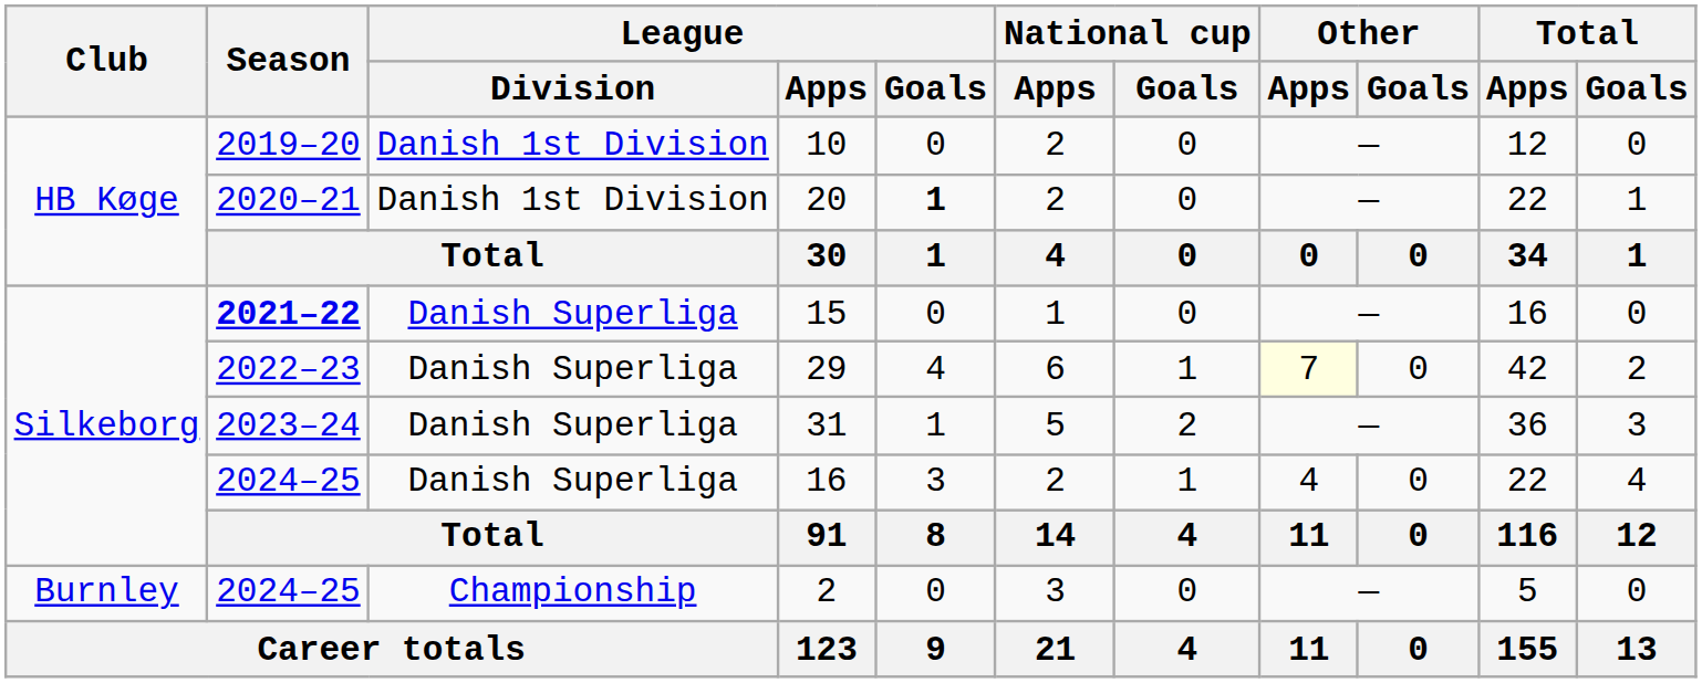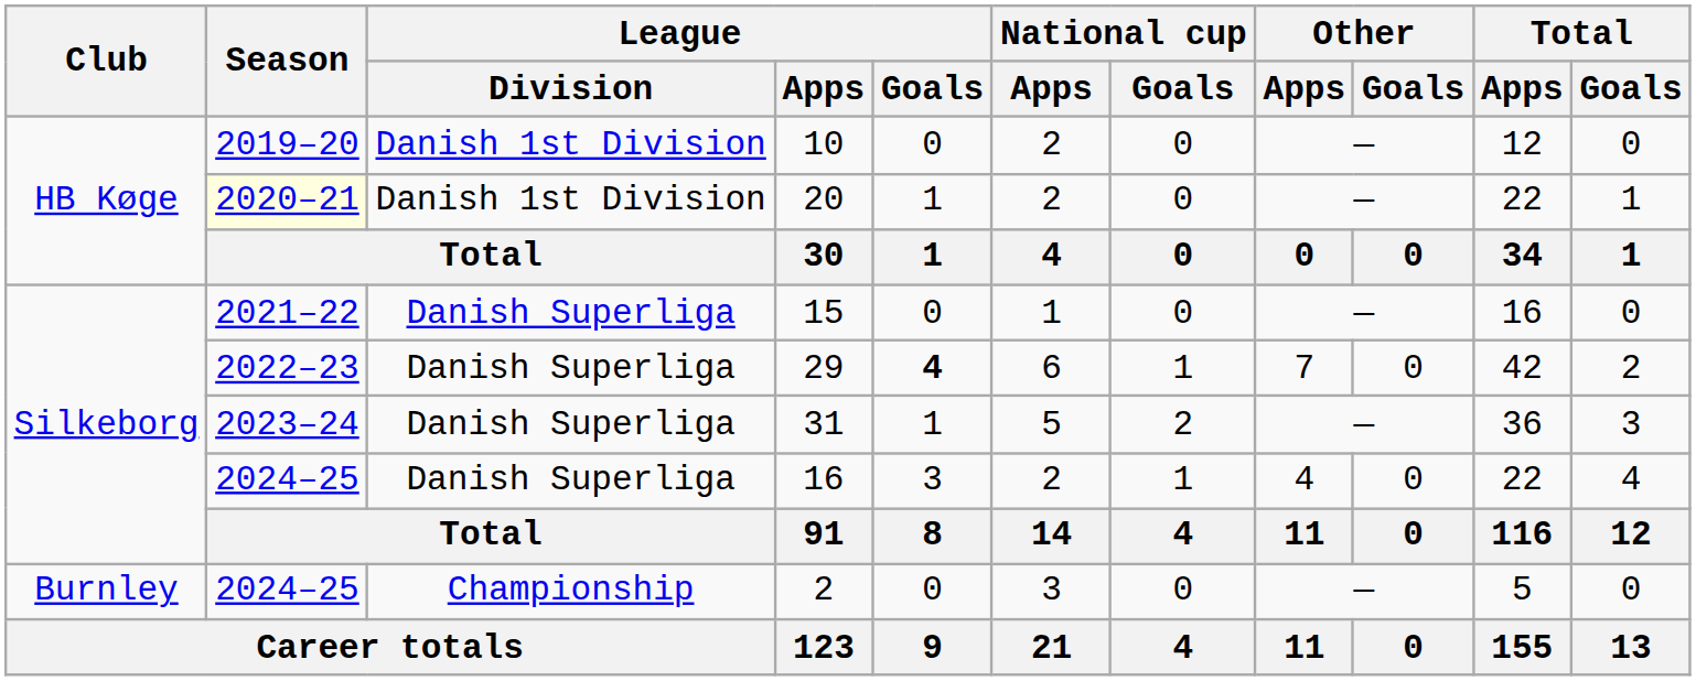20 | Season: no background -> lightyellow background
20 | League / Goals: bold -> normal
15 | Season: bold -> normal
29 | League / Goals: normal -> bold
29 | Other / Apps: lightyellow background -> no background
